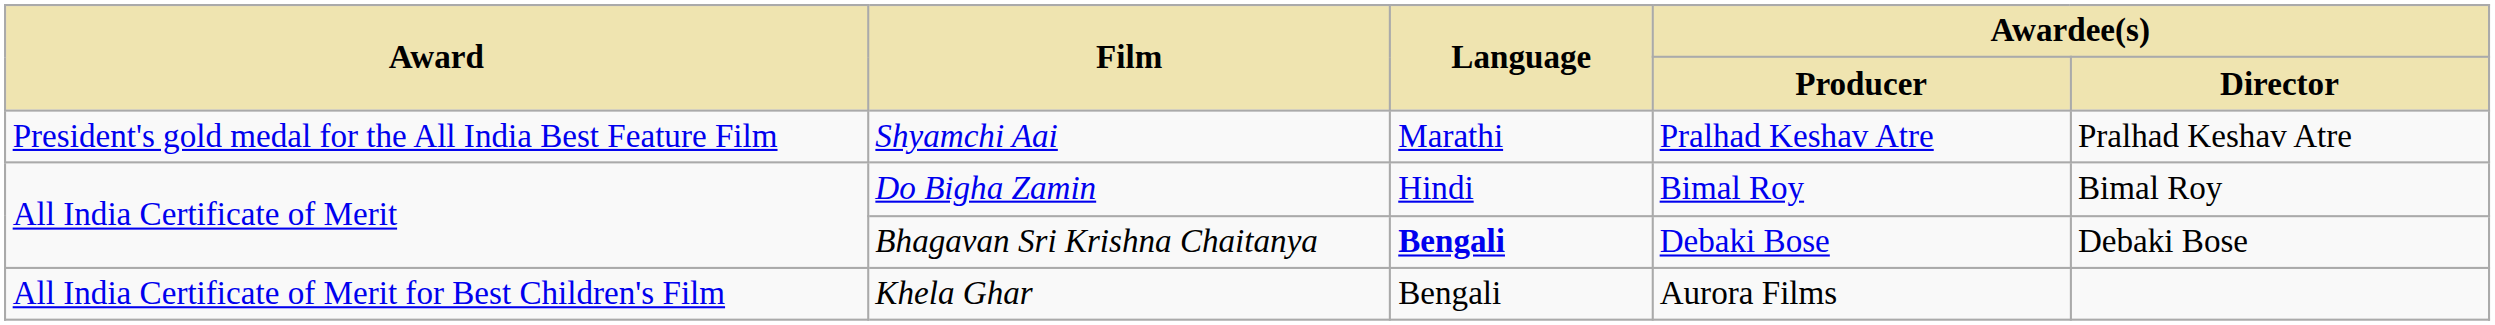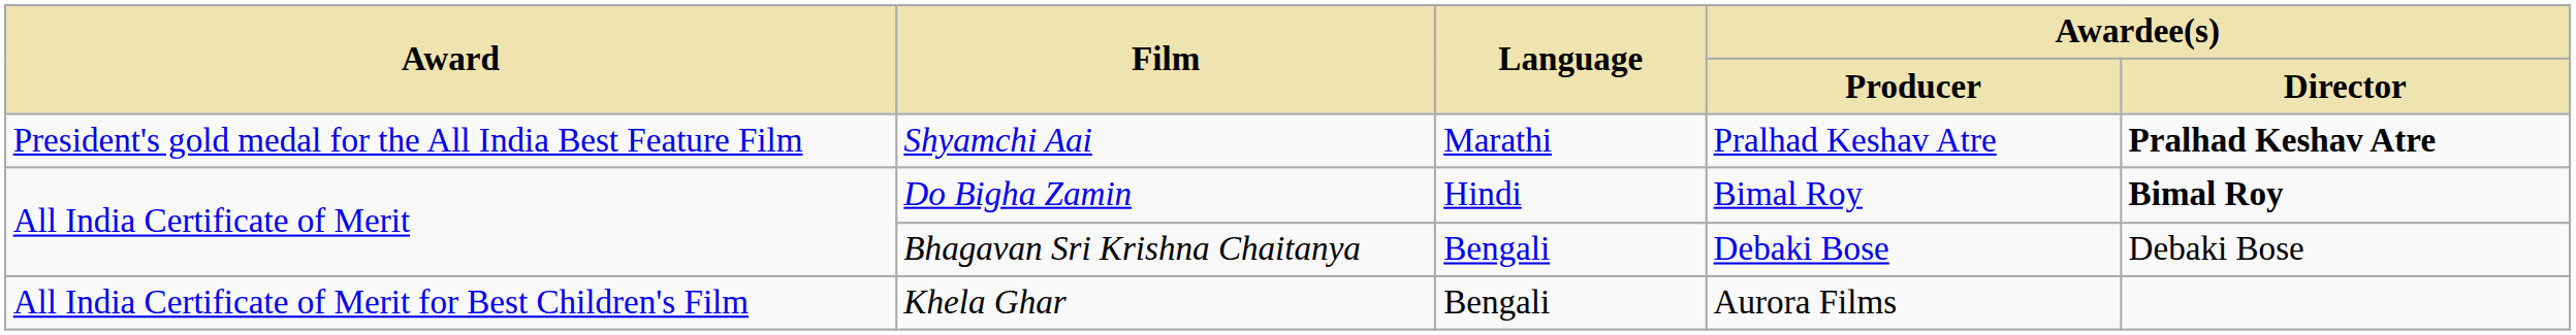row 3 | Awardee(s) / Director: normal -> bold
row 4 | Awardee(s) / Director: normal -> bold
row 5 | Language: bold -> normal
